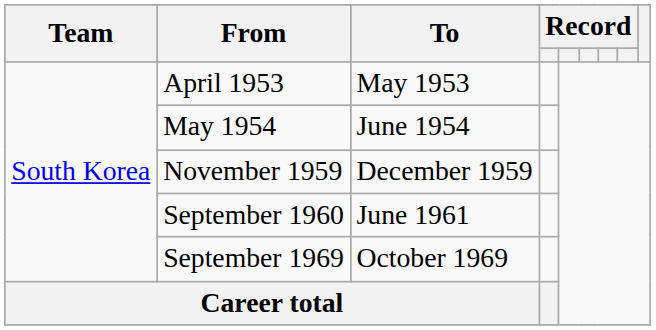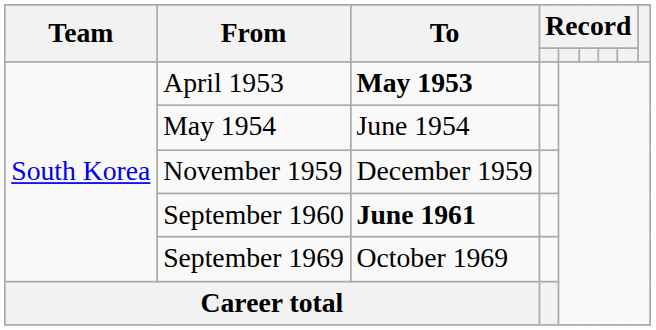April 1953 | To: normal -> bold
September 1960 | To: normal -> bold
